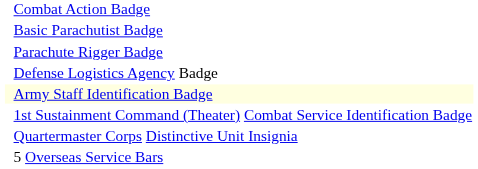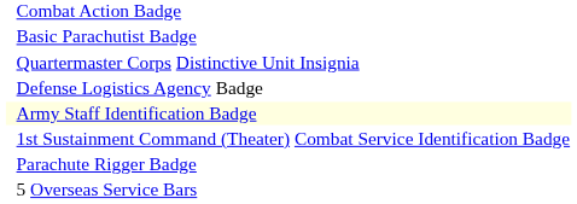row 3 | column 1: Parachute Rigger Badge -> Quartermaster Corps Distinctive Unit Insignia
row 7 | column 1: Quartermaster Corps Distinctive Unit Insignia -> Parachute Rigger Badge
